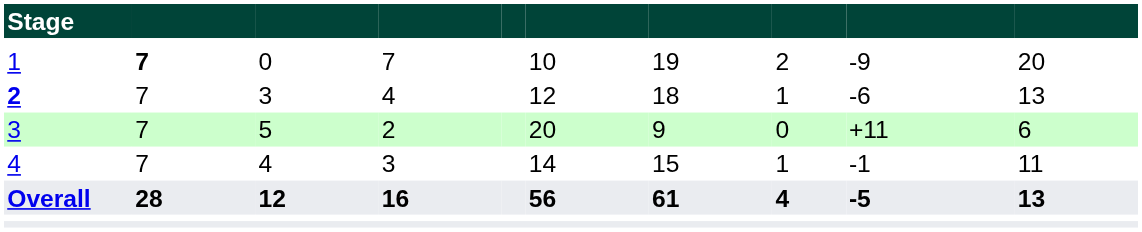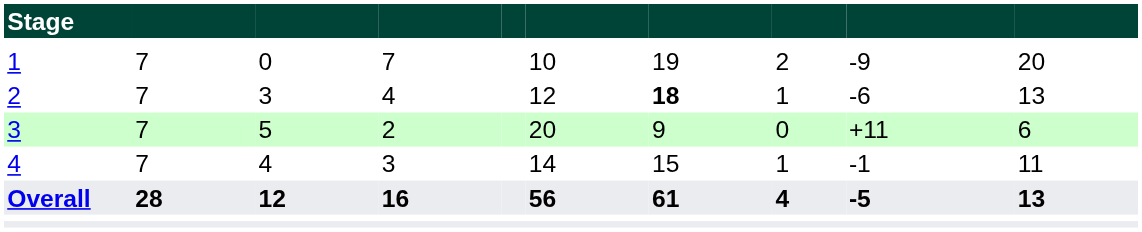row 2 | column 2: bold -> normal
row 3 | Stage: bold -> normal
row 3 | column 6: normal -> bold
